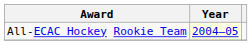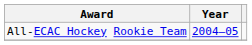row 2 | Year: lightyellow background -> no background
